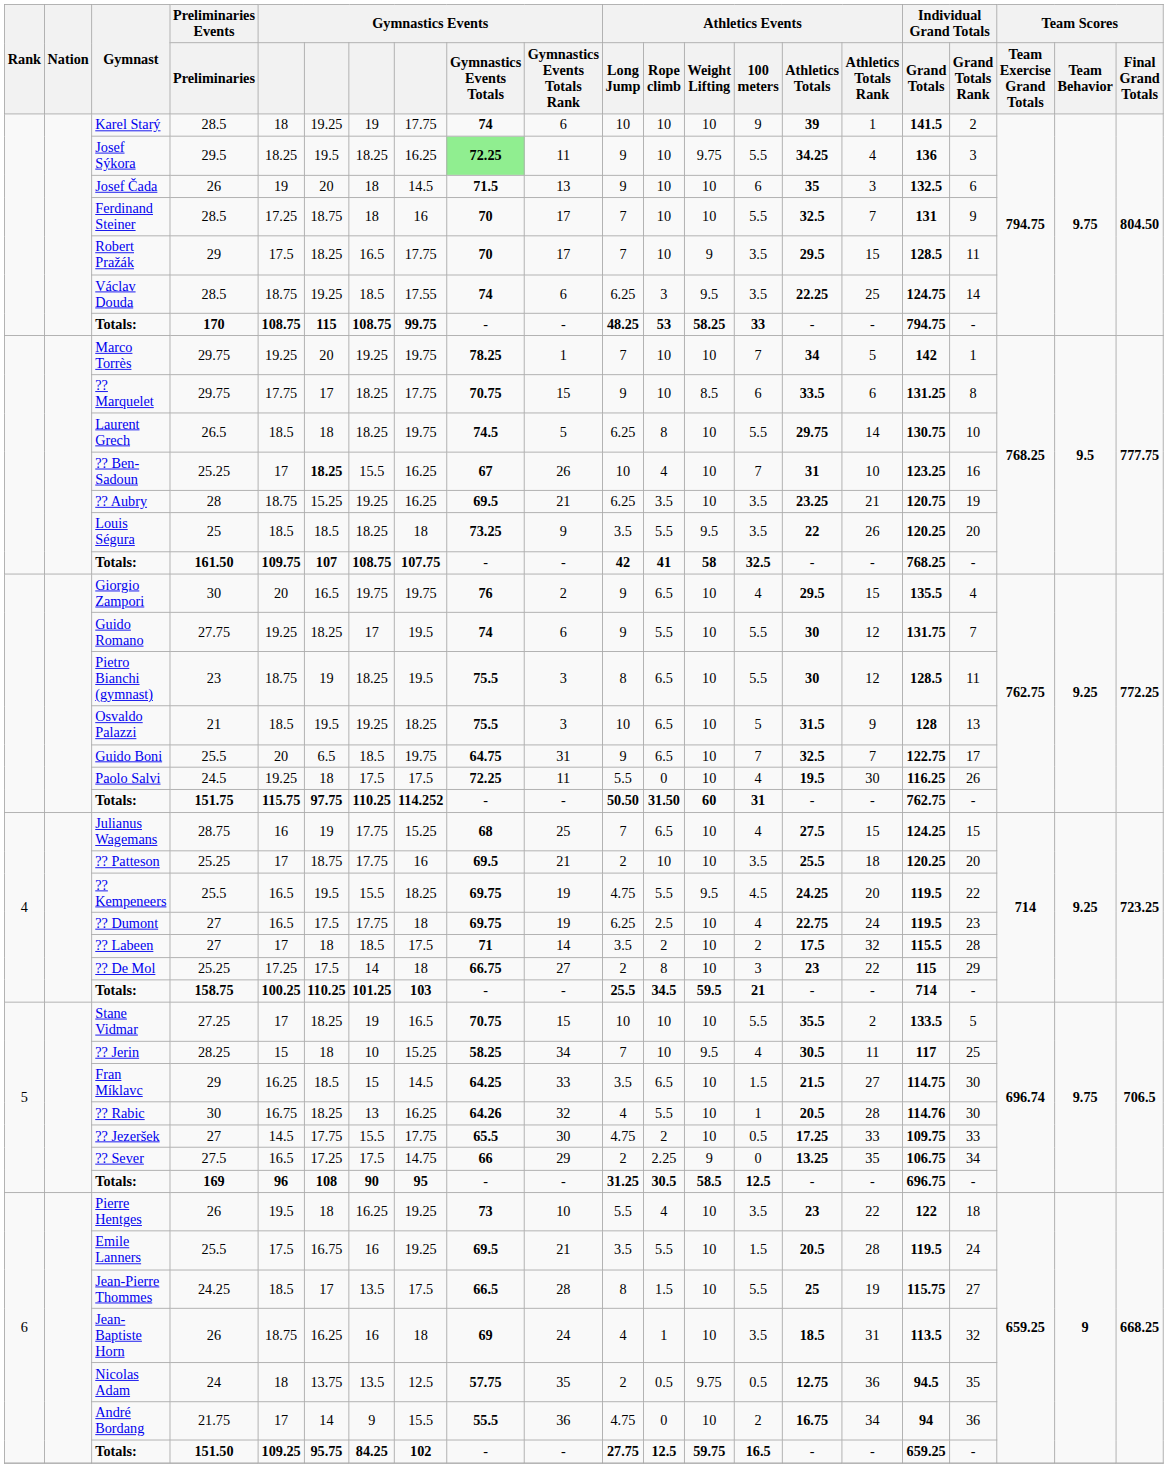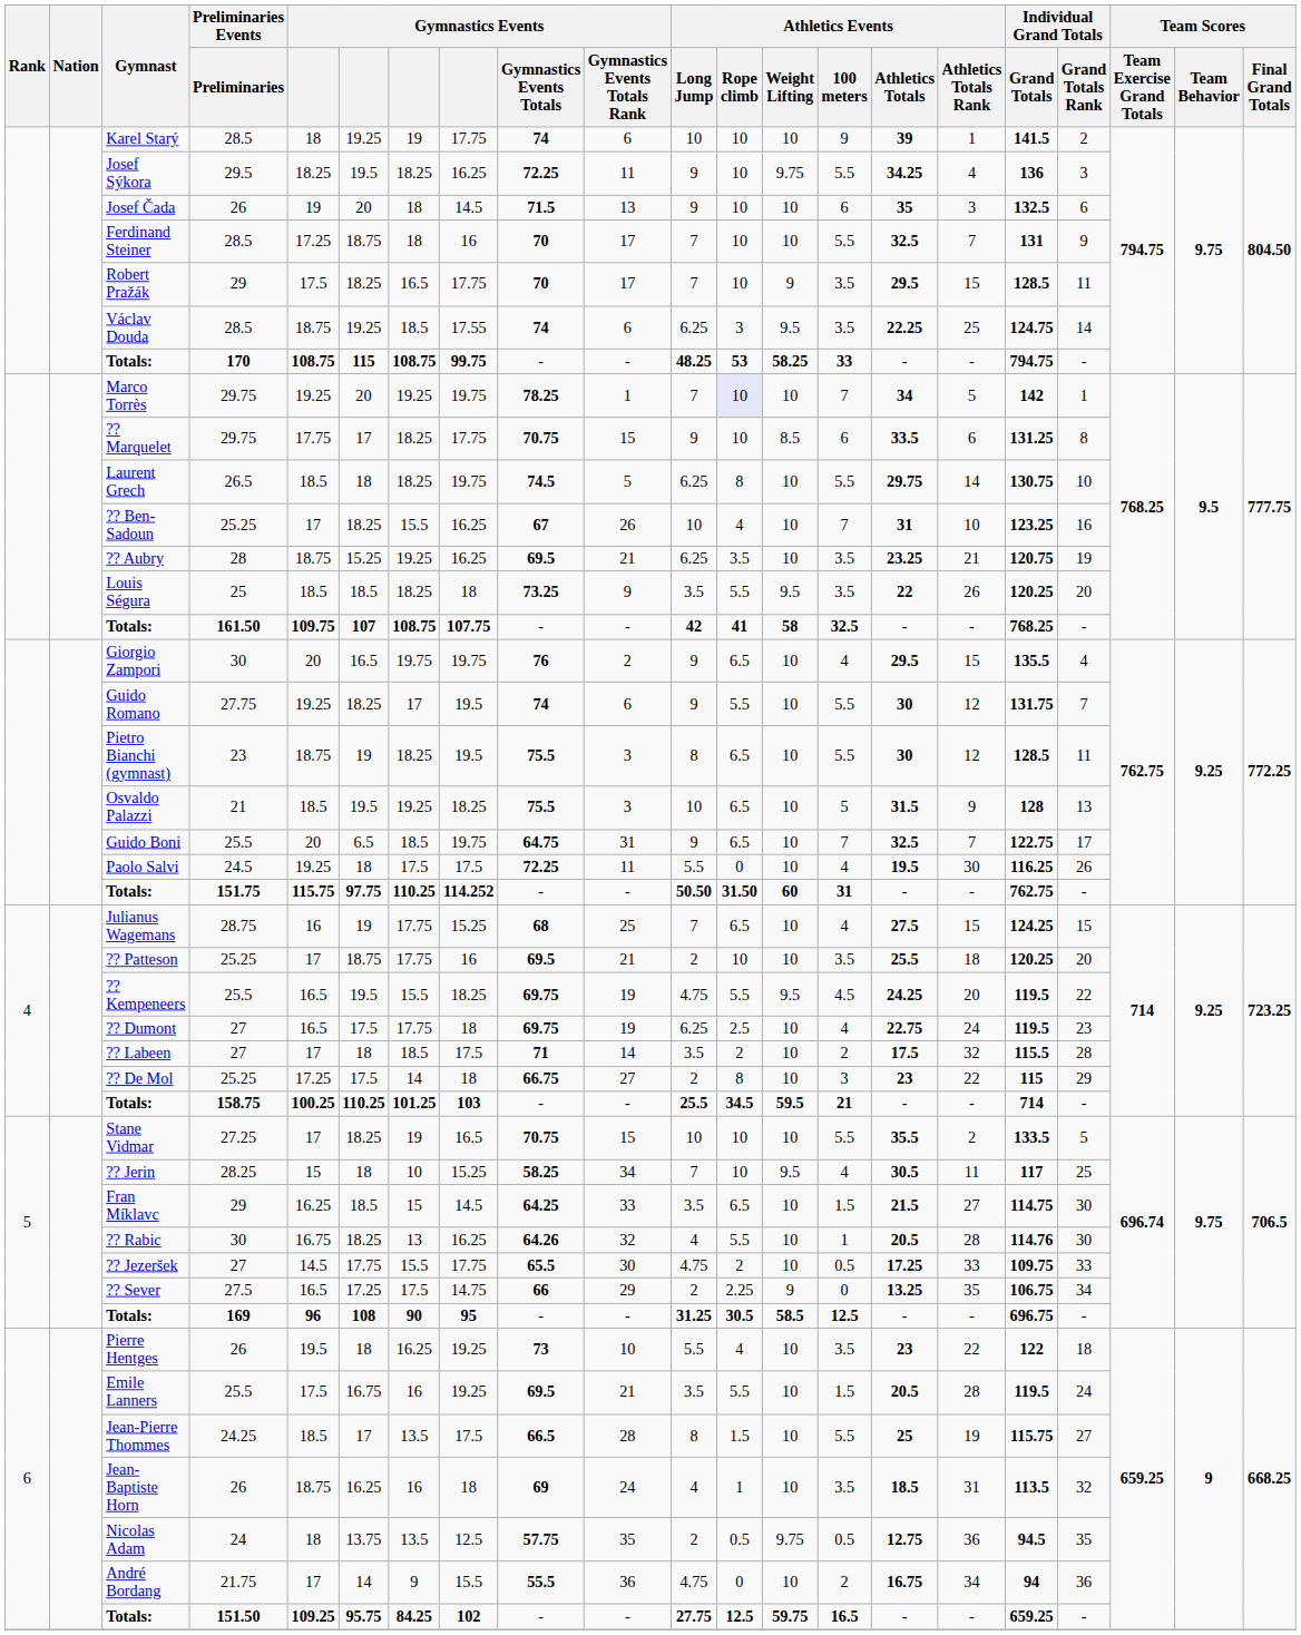Josef Sýkora | Gymnastics Events / Gymnastics Events Totals: lightgreen background -> no background
Marco Torrès | Athletics Events / Rope climb: no background -> lavender background
?? Ben-Sadoun | column 6: bold -> normal
